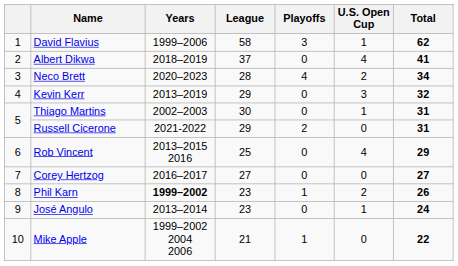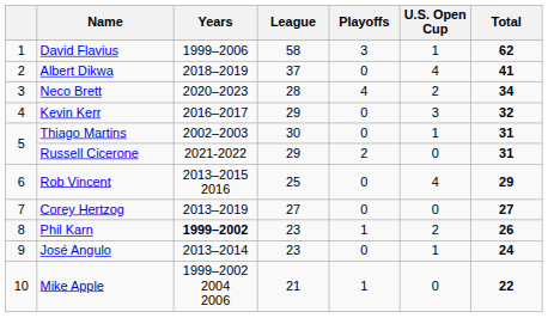Kevin Kerr | Years: 2013–2019 -> 2016–2017
Corey Hertzog | Years: 2016–2017 -> 2013–2019
